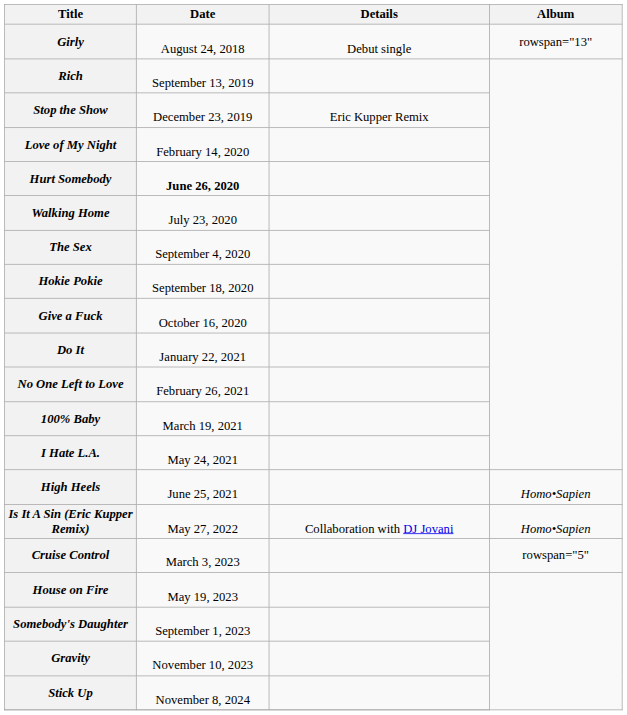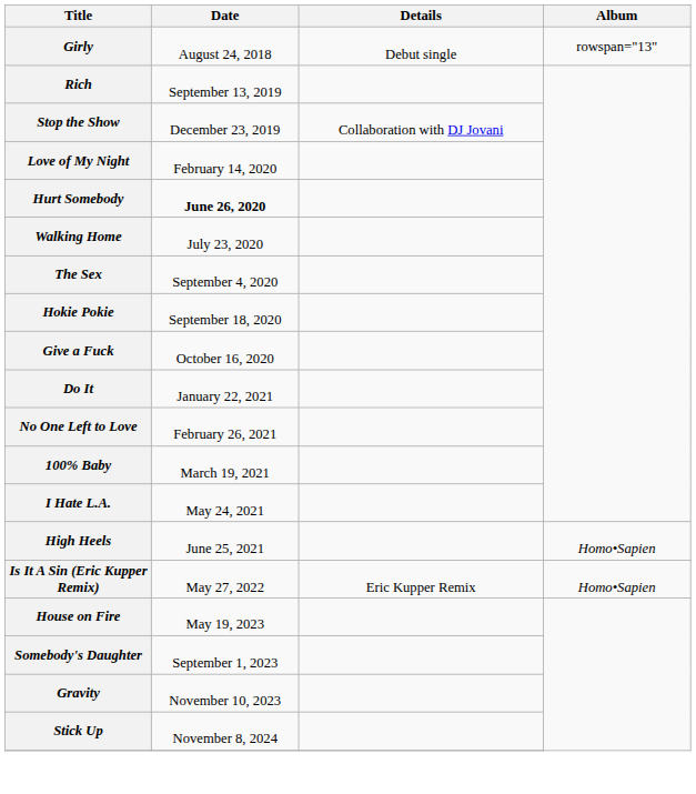Stop the Show | Details: Eric Kupper Remix -> Collaboration with DJ Jovani
Is It A Sin (Eric Kupper Remix) | Details: Collaboration with DJ Jovani -> Eric Kupper Remix
- row: Cruise Control | March 3, 2023 | rowspan="5"
